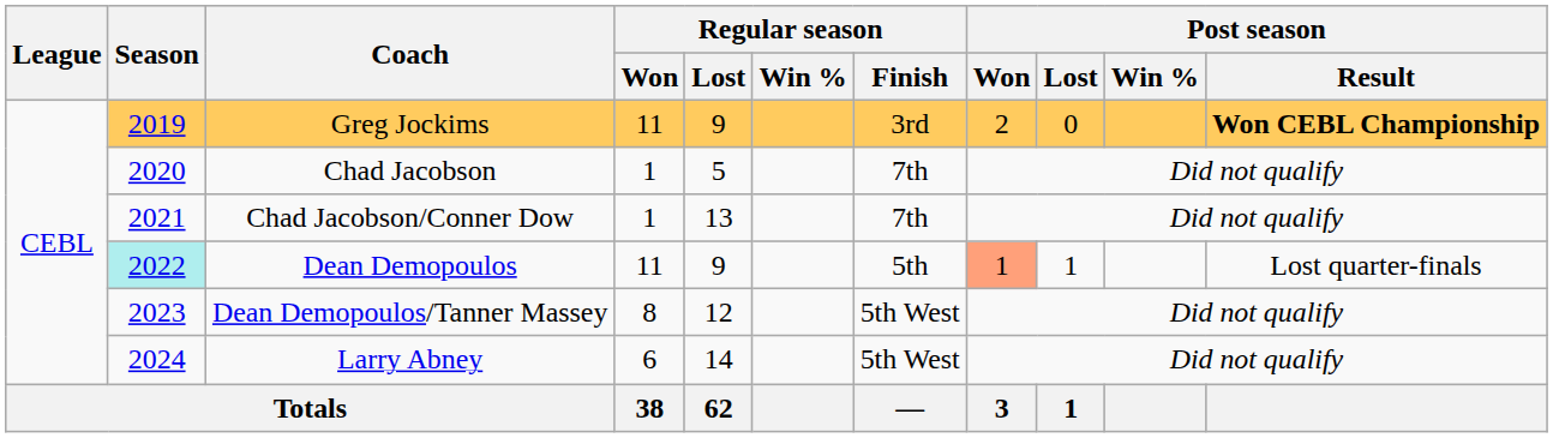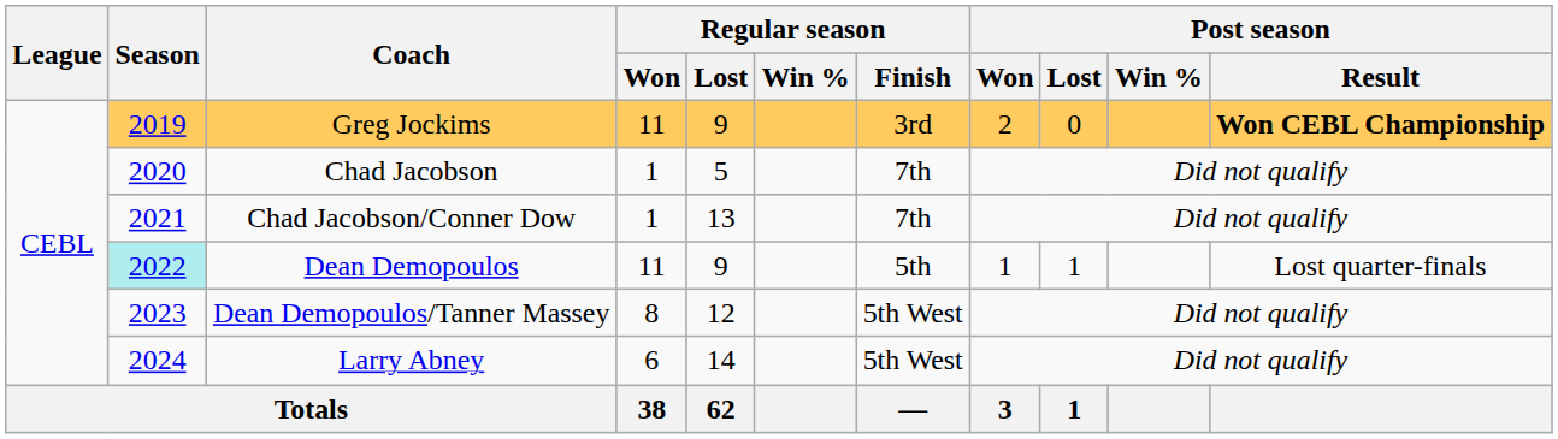Dean Demopoulos | Post season / Won: lightsalmon background -> no background
